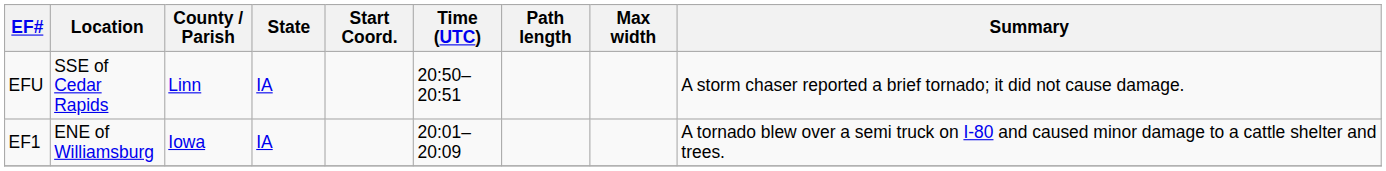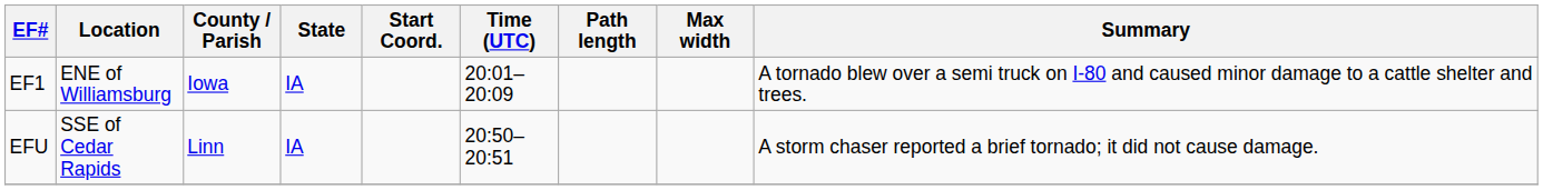rows swapped: EF1 <-> EFU
